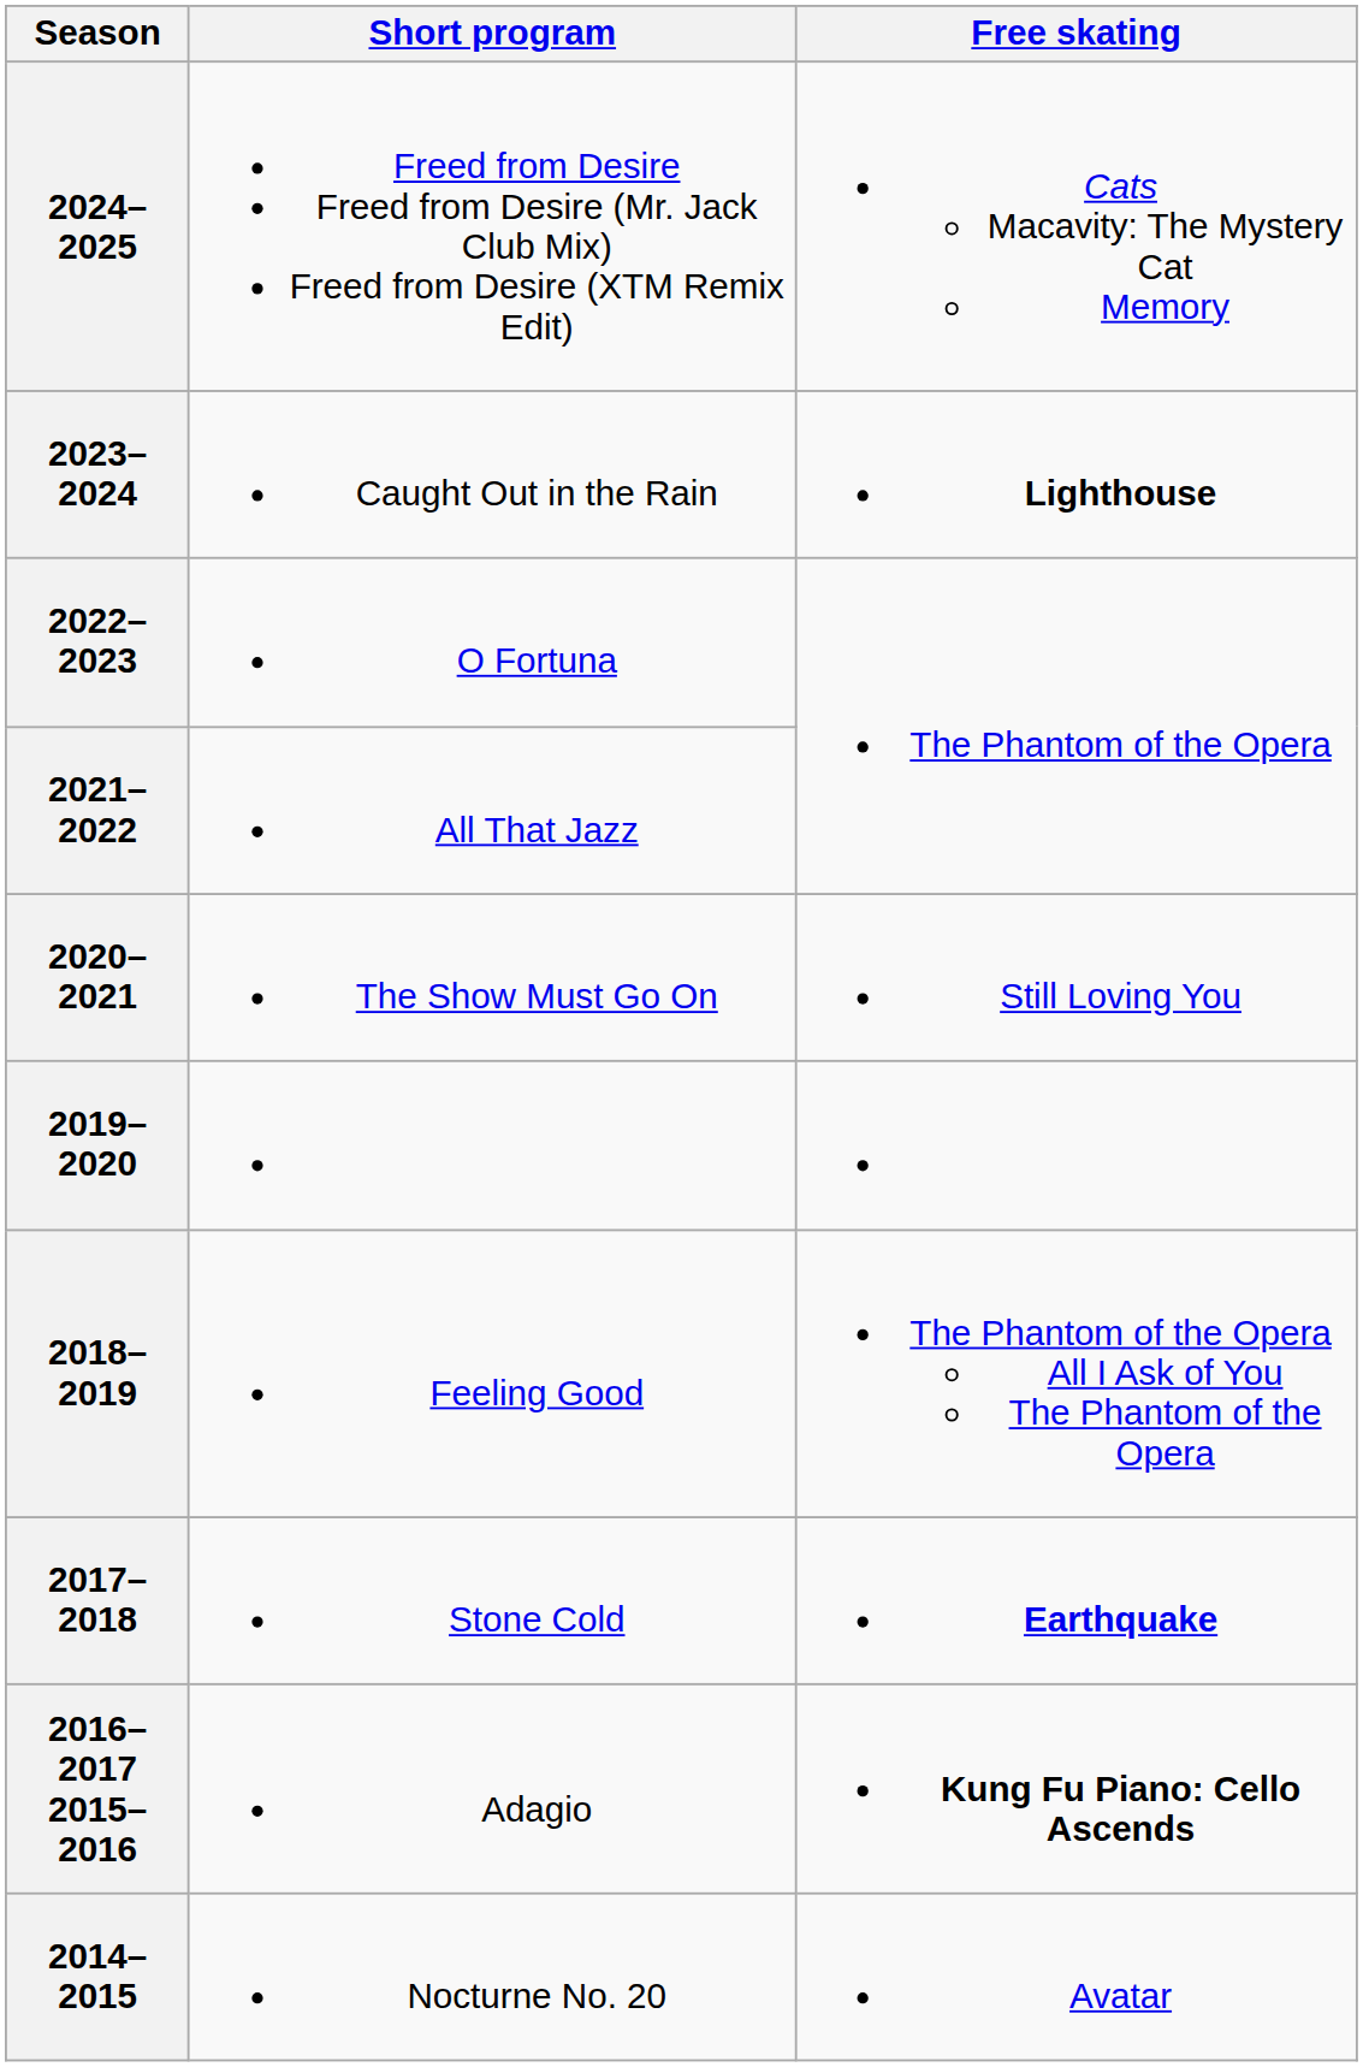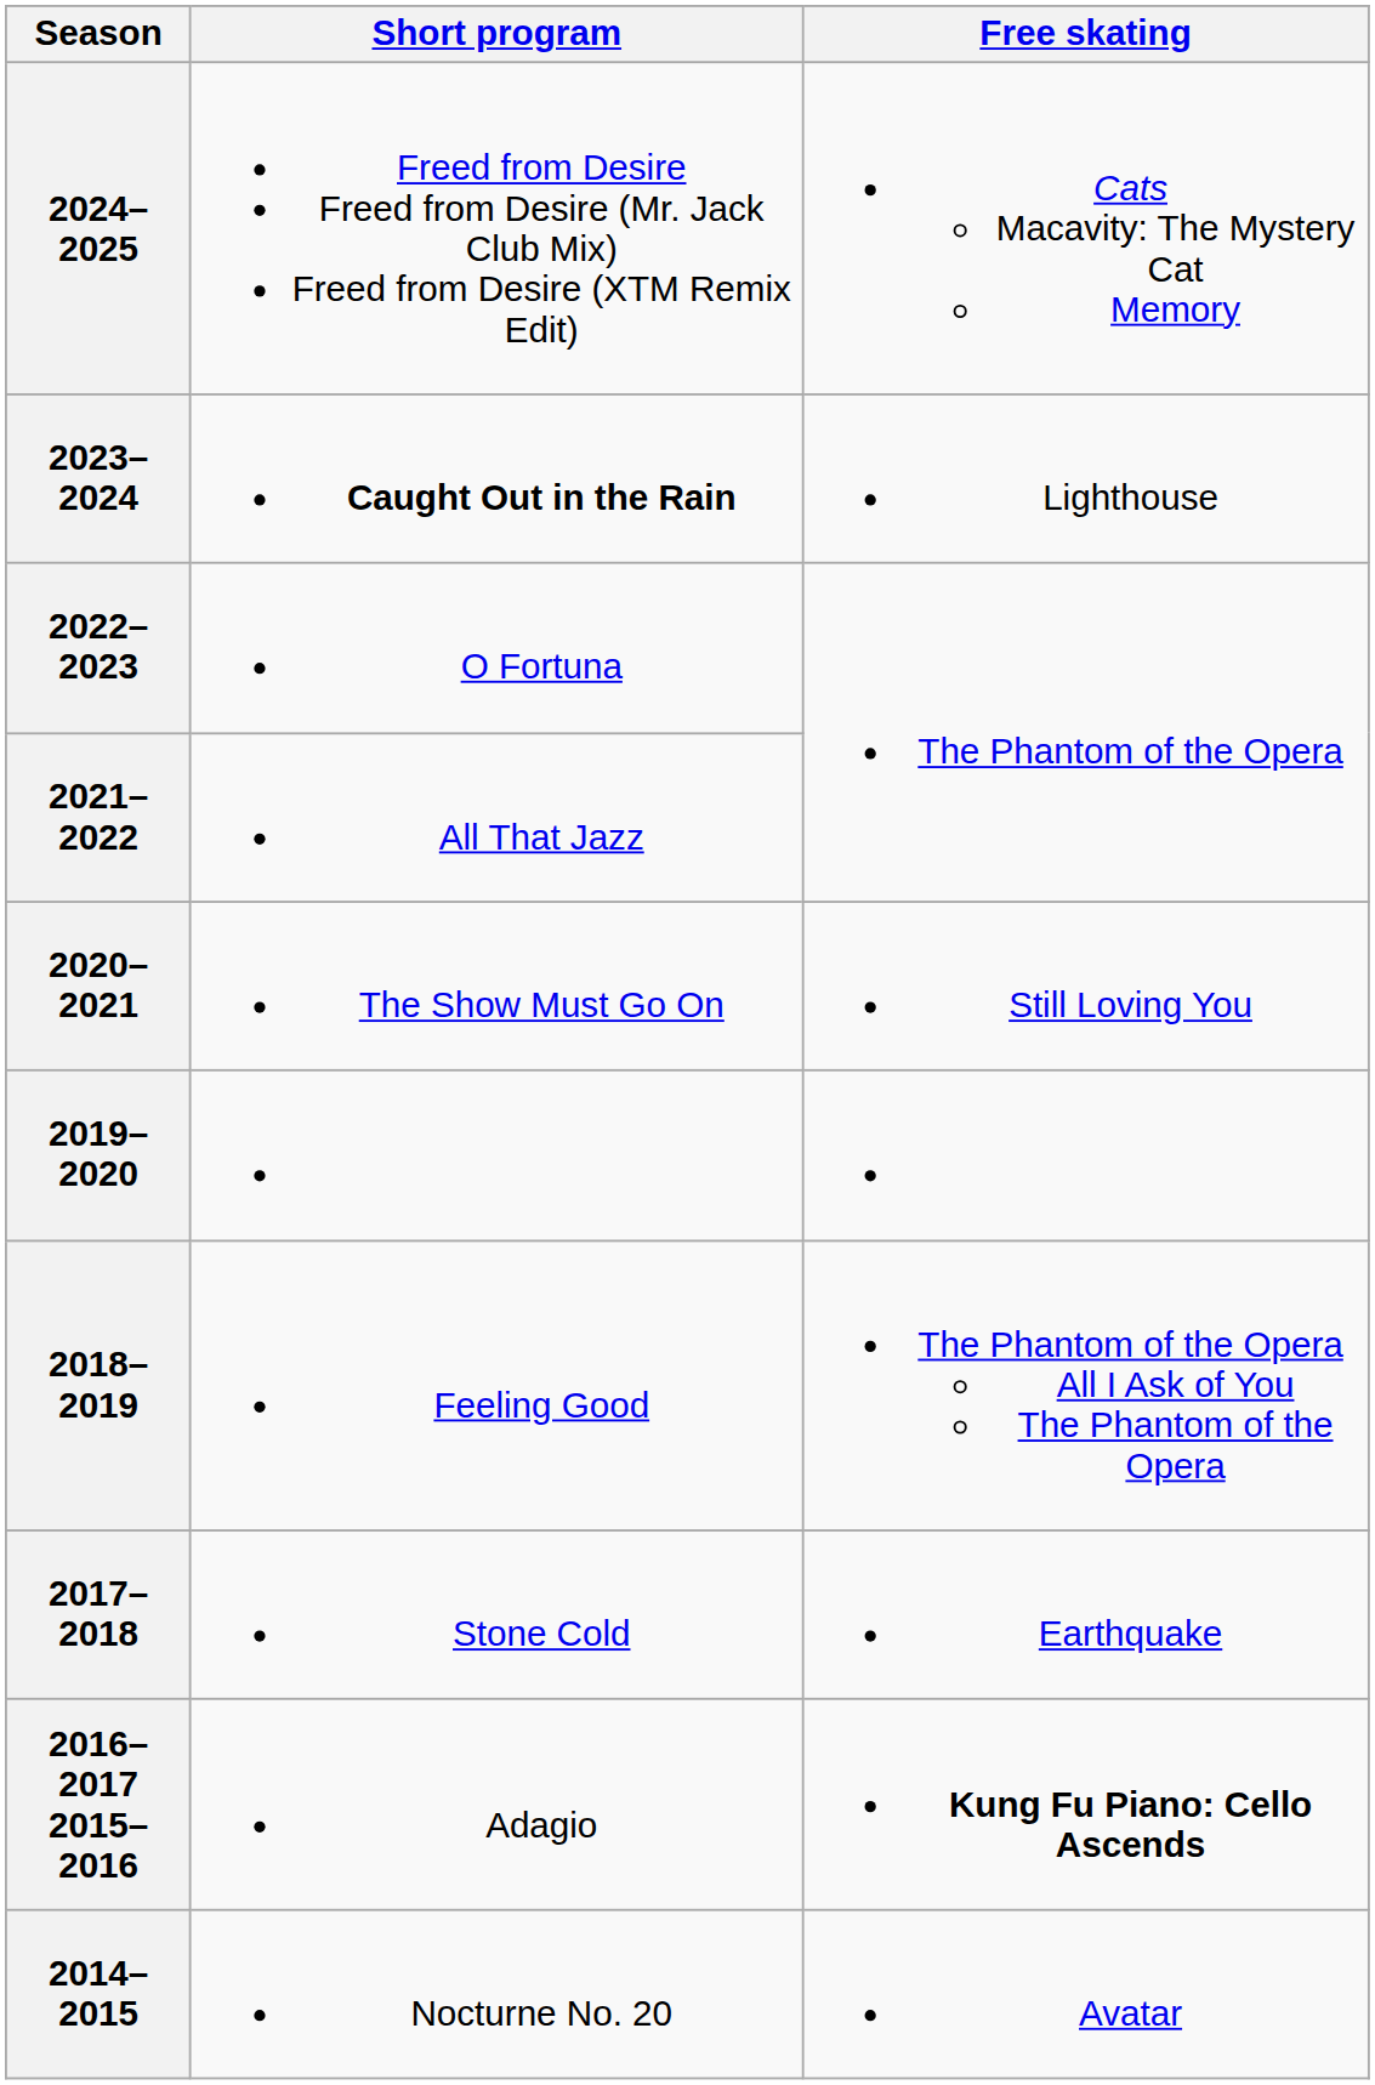2023–2024 | Short program: normal -> bold
2023–2024 | Free skating: bold -> normal
2017–2018 | Free skating: bold -> normal
